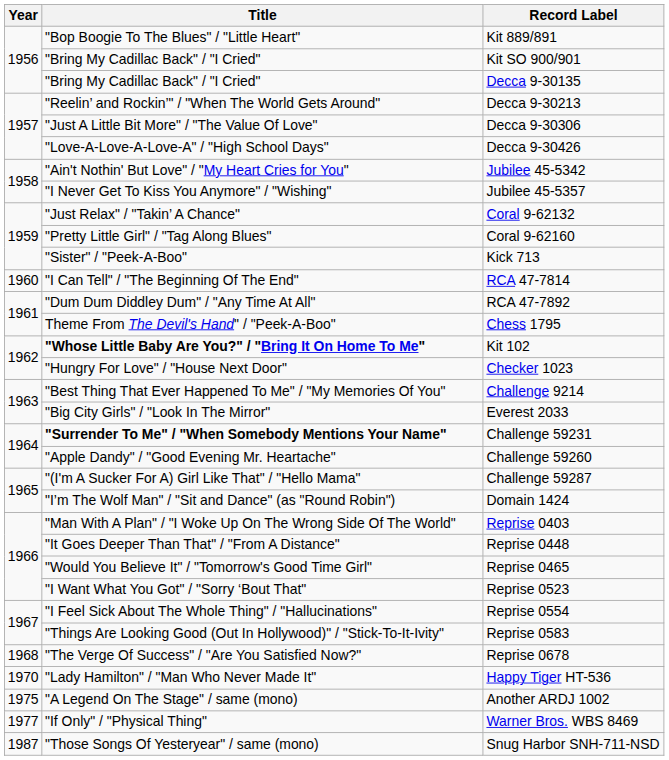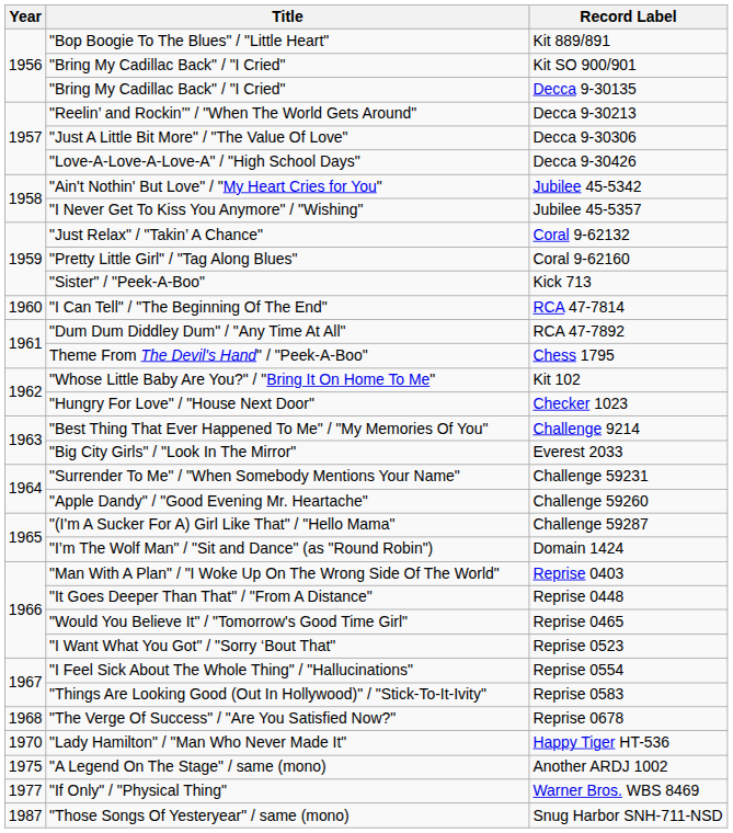Kit 102 | Title: bold -> normal
Challenge 59231 | Title: bold -> normal
